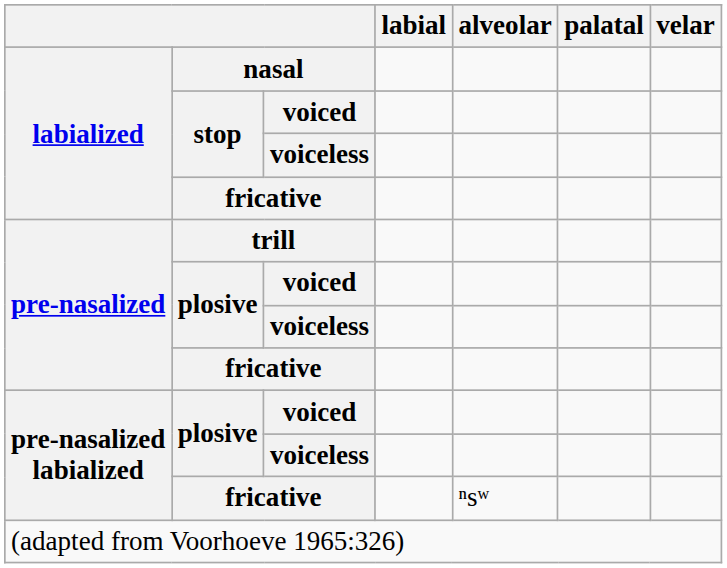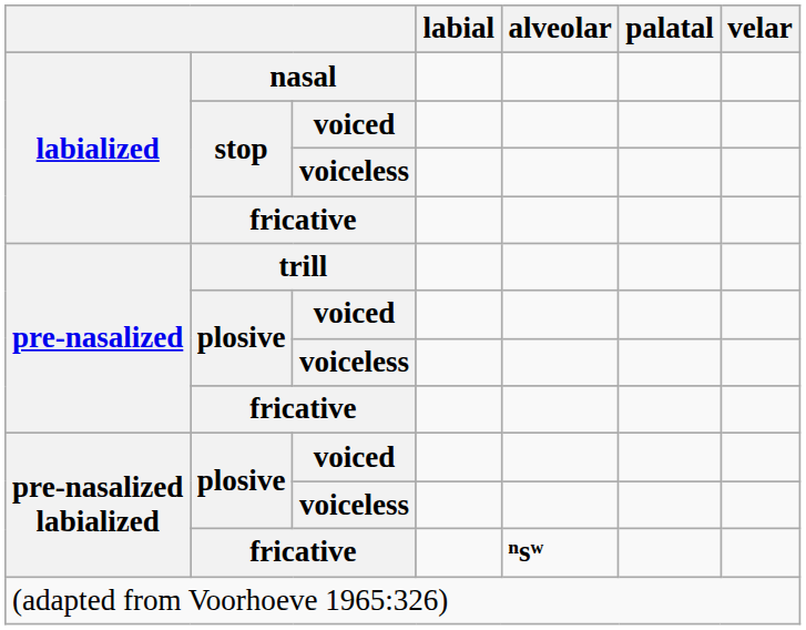pre-nasalized labialized / fricative | alveolar: normal -> bold
